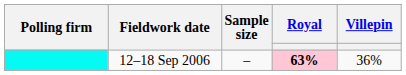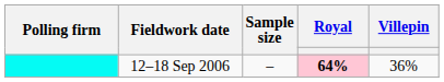12–18 Sep 2006 | Royal: 63% -> 64%
